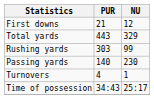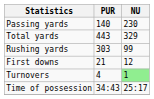rows swapped: First downs <-> Passing yards
Turnovers | NU: no background -> lightgreen background
